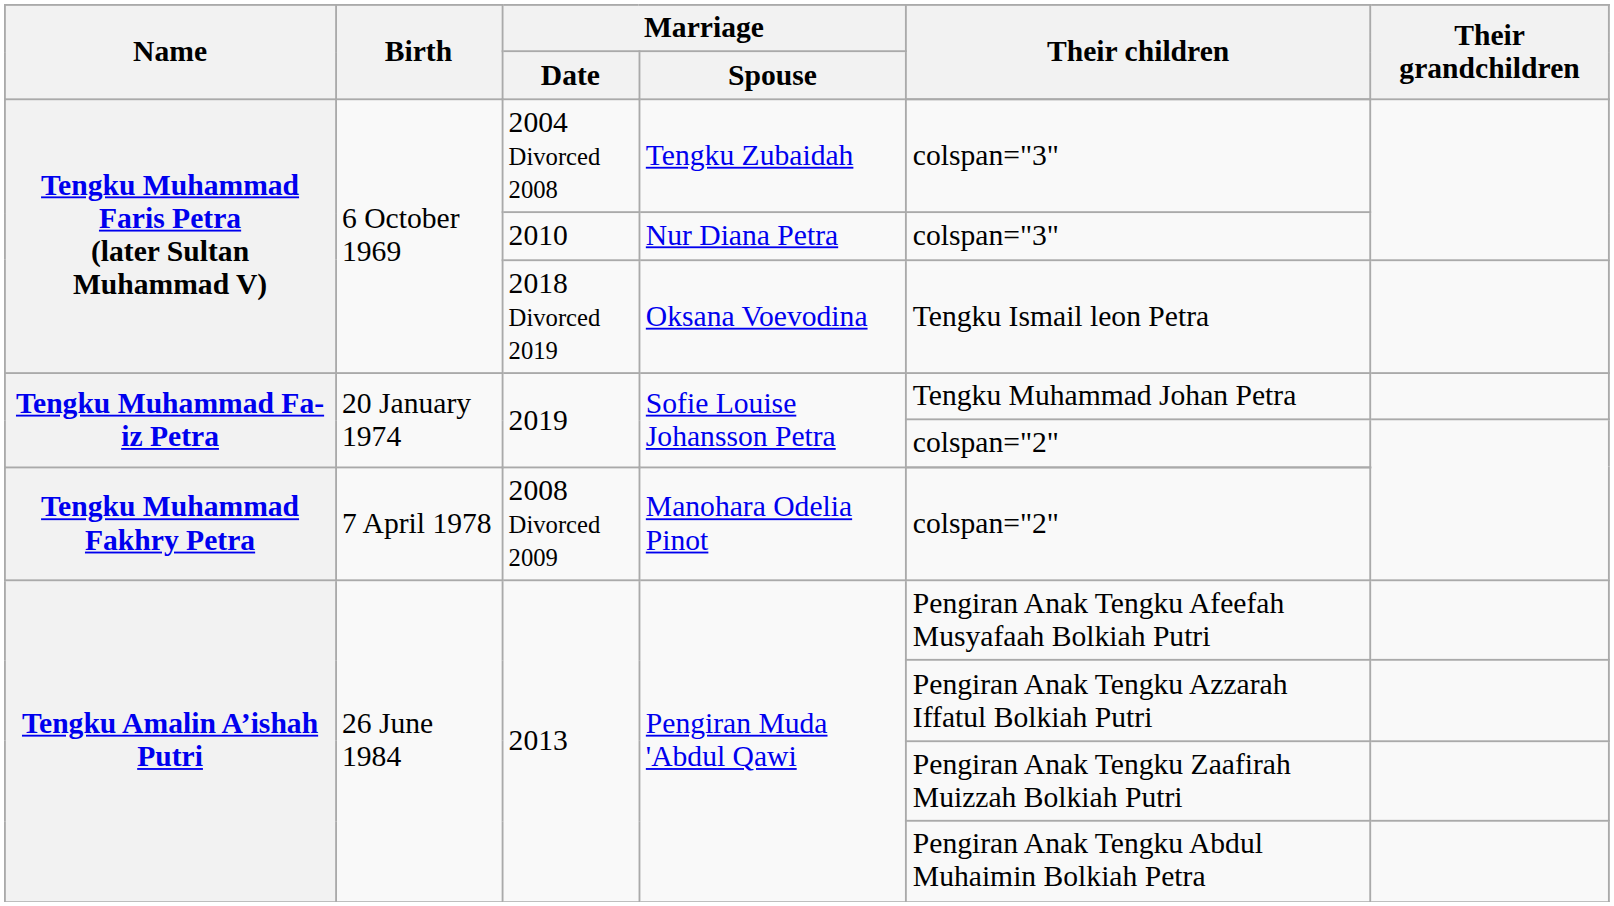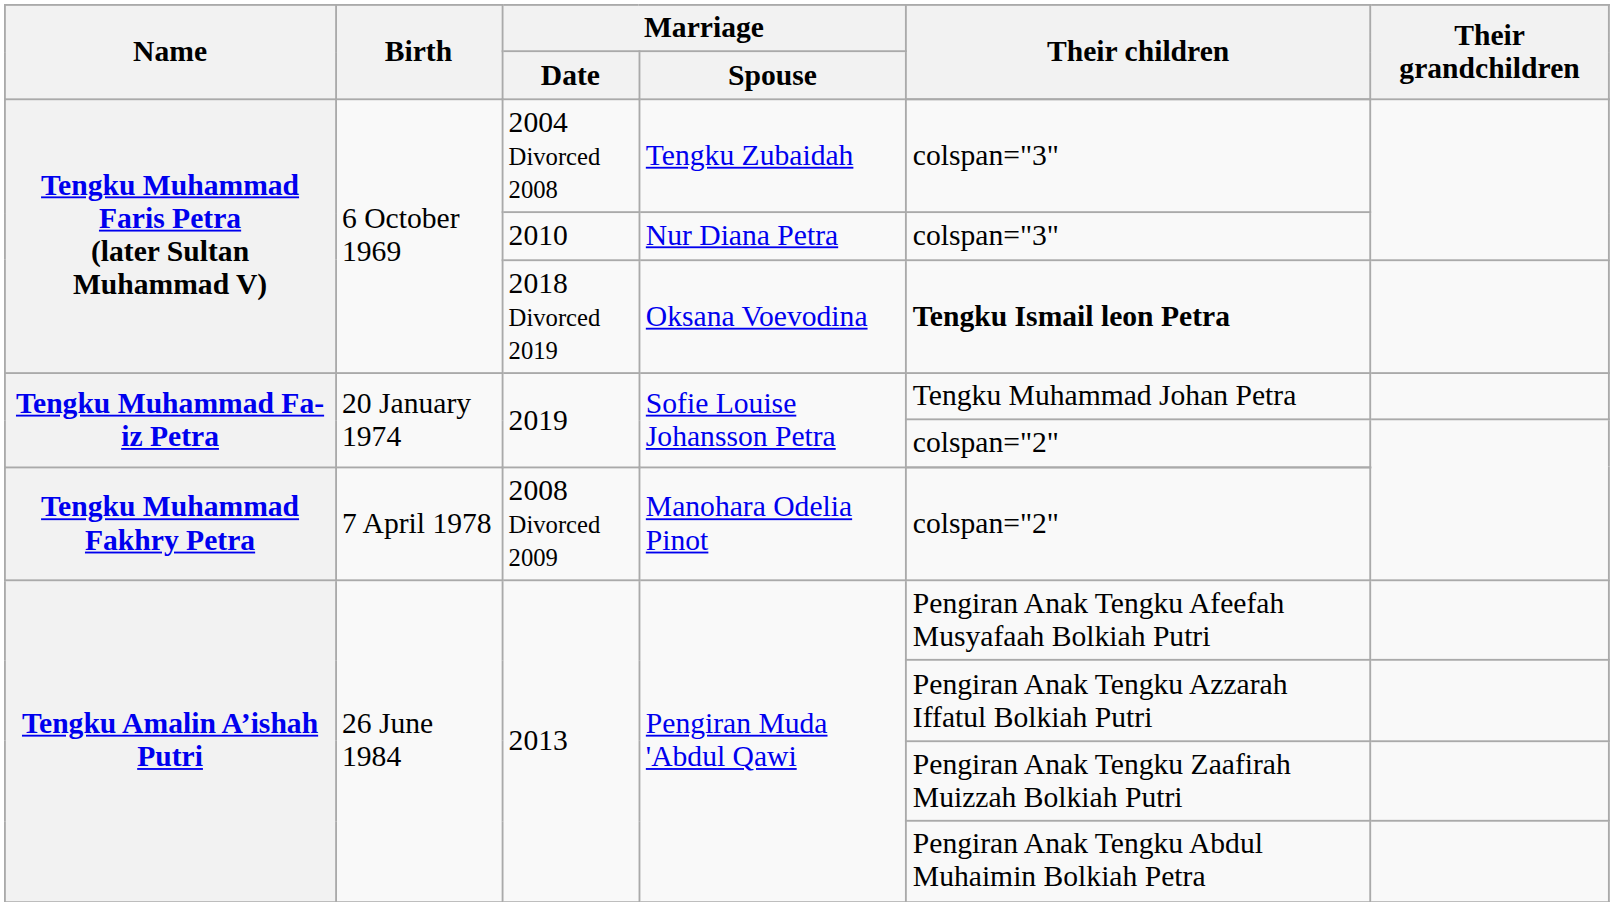2018 Divorced 2019 | Their children: normal -> bold
